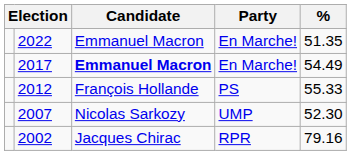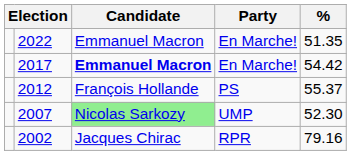2017 | %: 54.49 -> 54.42
2012 | %: 55.33 -> 55.37
2007 | Candidate: no background -> lightgreen background
